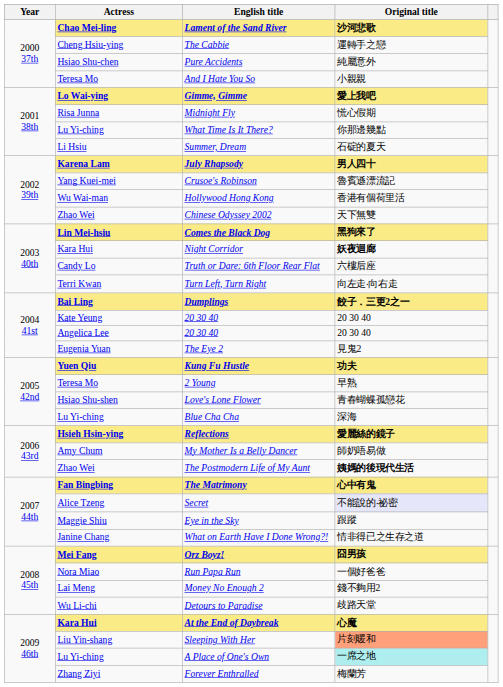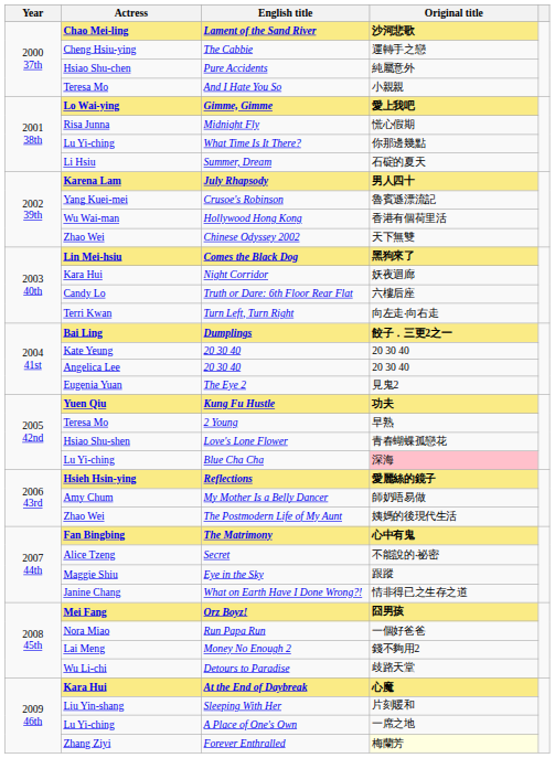Night Corridor | Original title: bold -> normal
Blue Cha Cha | Original title: no background -> pink background
The Postmodern Life of My Aunt | Original title: bold -> normal
Secret | Original title: lavender background -> no background
Sleeping With Her | Original title: lightsalmon background -> no background
A Place of One's Own | Original title: paleturquoise background -> no background
Forever Enthralled | Original title: no background -> lightyellow background
